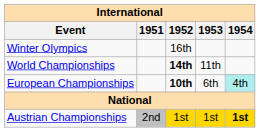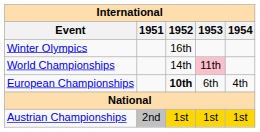World Championships | 1952: bold -> normal
World Championships | 1953: no background -> pink background
European Championships | 1954: paleturquoise background -> no background
Austrian Championships | 1954: bold -> normal
